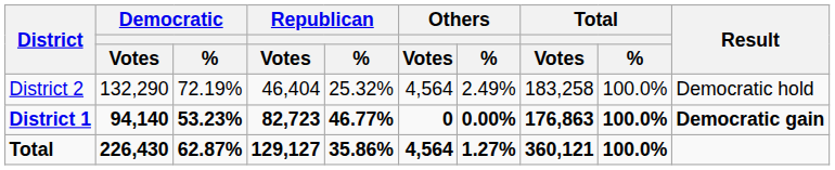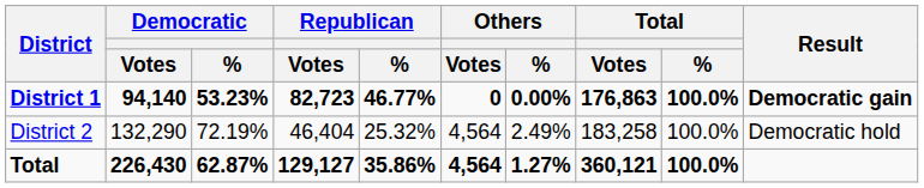rows swapped: District 1 <-> District 2
